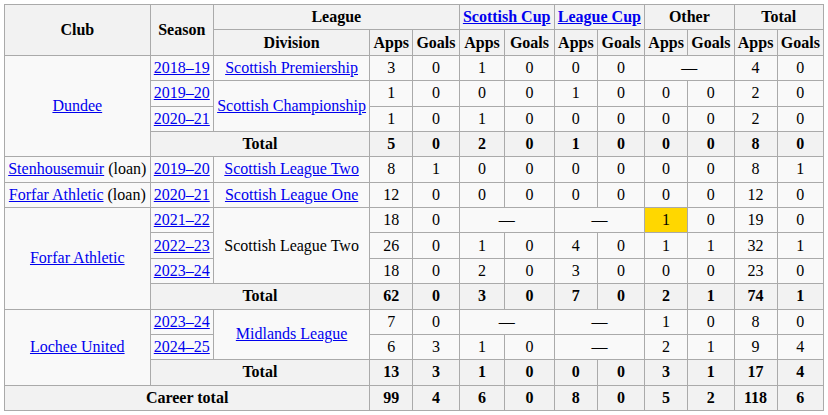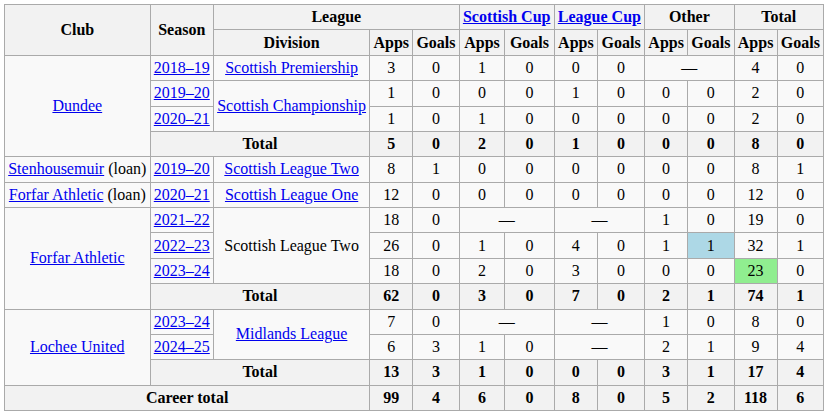2021–22 / 18 | Other / Apps: gold background -> no background
26 | Other / Goals: no background -> lightblue background
2023–24 / 18 | Total / Apps: no background -> lightgreen background
